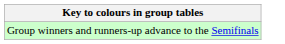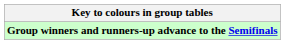row 2 | column 1: normal -> bold
